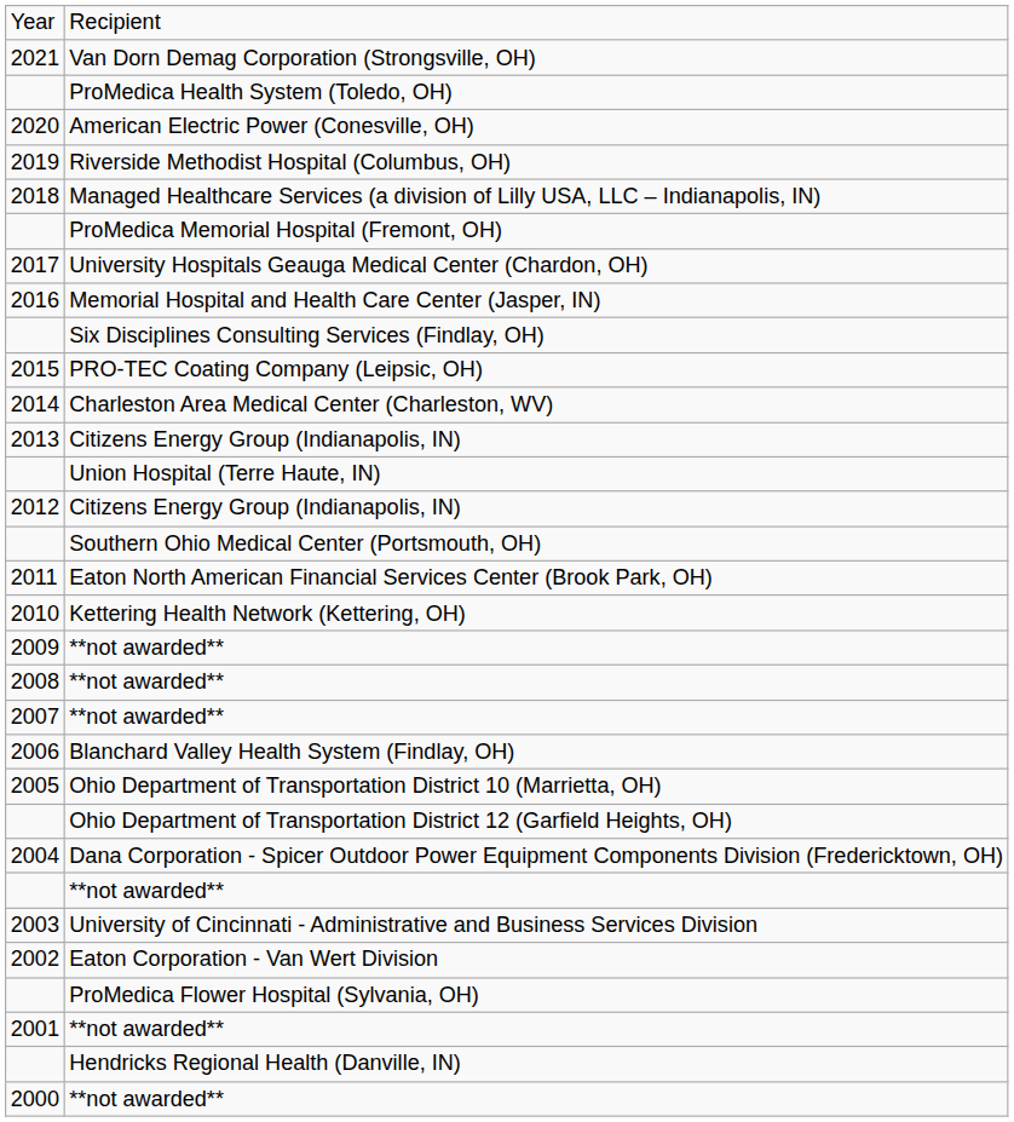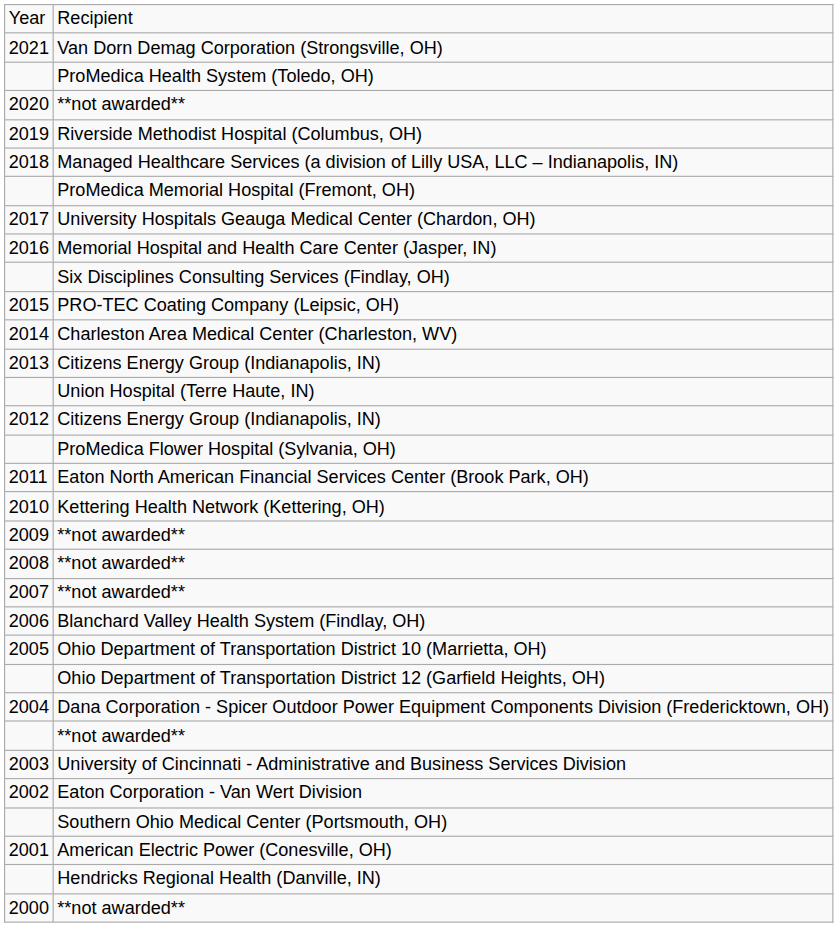row 4 | column 2: American Electric Power (Conesville, OH) -> **not awarded**
row 16 | column 2: Southern Ohio Medical Center (Portsmouth, OH) -> ProMedica Flower Hospital (Sylvania, OH)
row 29 | column 2: ProMedica Flower Hospital (Sylvania, OH) -> Southern Ohio Medical Center (Portsmouth, OH)
row 30 | column 2: **not awarded** -> American Electric Power (Conesville, OH)
